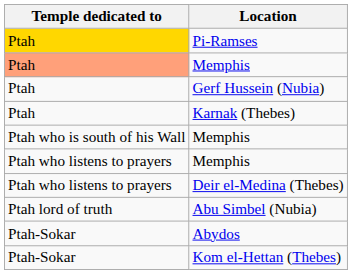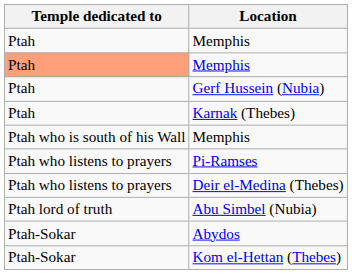row 2 | Temple dedicated to: gold background -> no background
row 2 | Location: Pi-Ramses -> Memphis
row 7 | Location: Memphis -> Pi-Ramses
